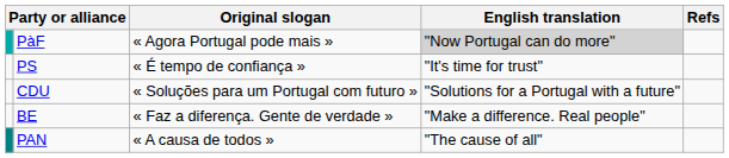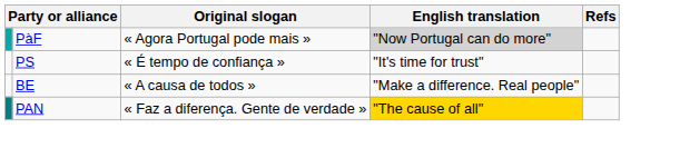- row: CDU | « Soluções para um Portugal com futuro » | "Solutions for a Portugal with a future"
BE | Original slogan: « Faz a diferença. Gente de verdade » -> « A causa de todos »
PAN | Original slogan: « A causa de todos » -> « Faz a diferença. Gente de verdade »
PAN | English translation: no background -> gold background
